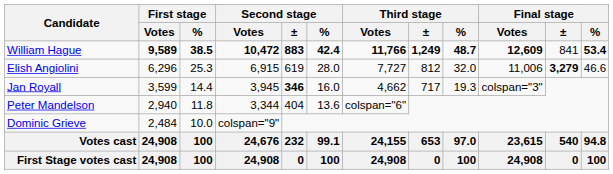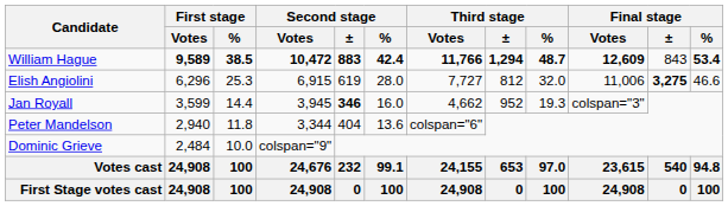William Hague | Third stage / ±: 1,249 -> 1,294
William Hague | Final stage / ±: 841 -> 843
Elish Angiolini | Final stage / ±: 3,279 -> 3,275
Jan Royall | Third stage / ±: 717 -> 952
